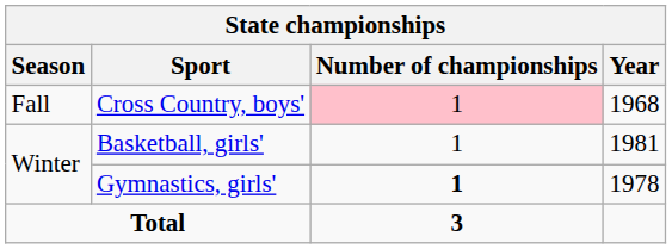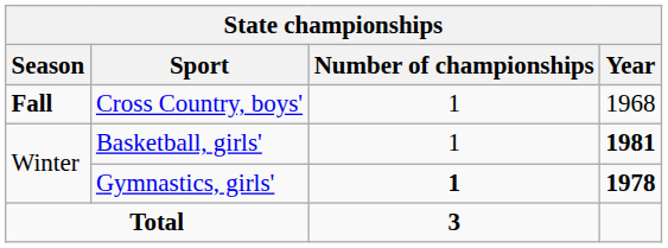Cross Country, boys' | Season: normal -> bold
Cross Country, boys' | Number of championships: pink background -> no background
Basketball, girls' | Year: normal -> bold
Gymnastics, girls' | Year: normal -> bold
